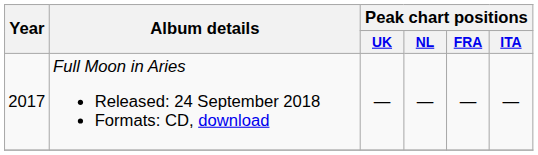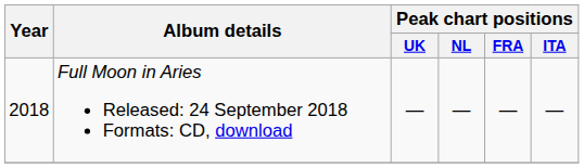row 3 | Year: 2017 -> 2018
